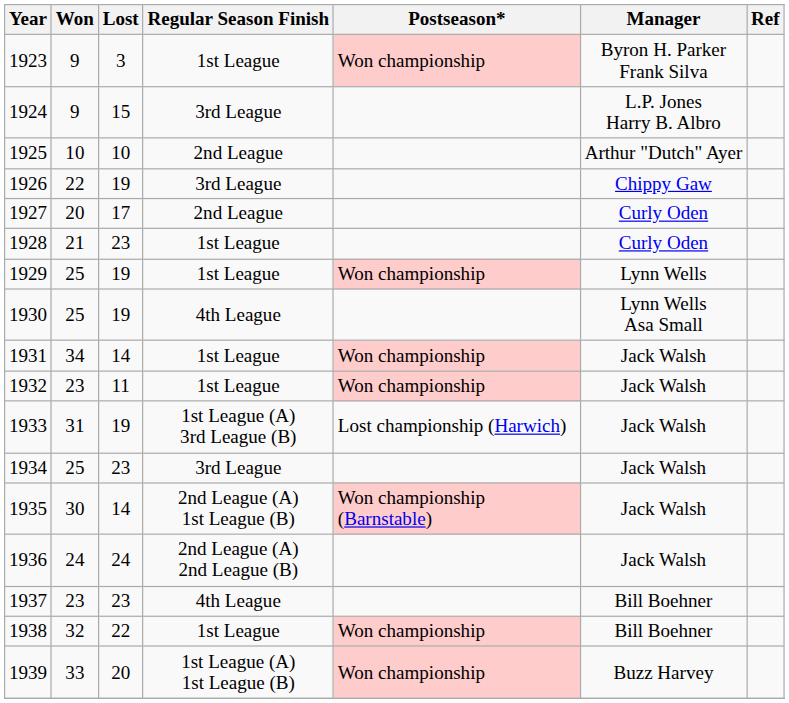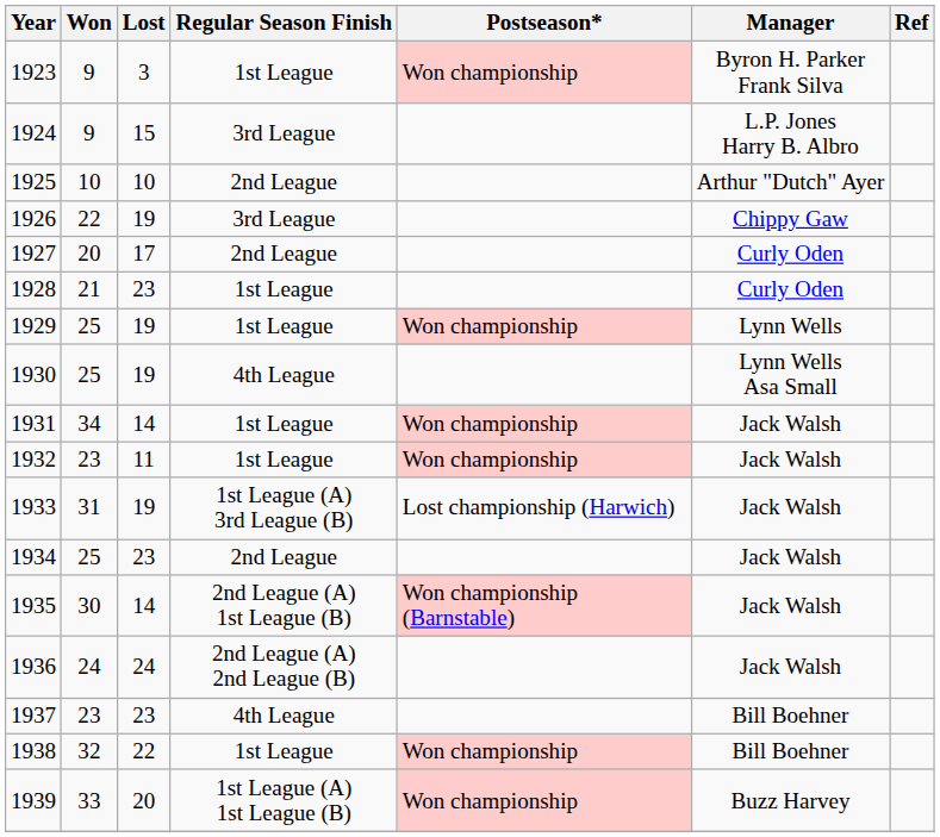1934 | Regular Season Finish: 3rd League -> 2nd League
